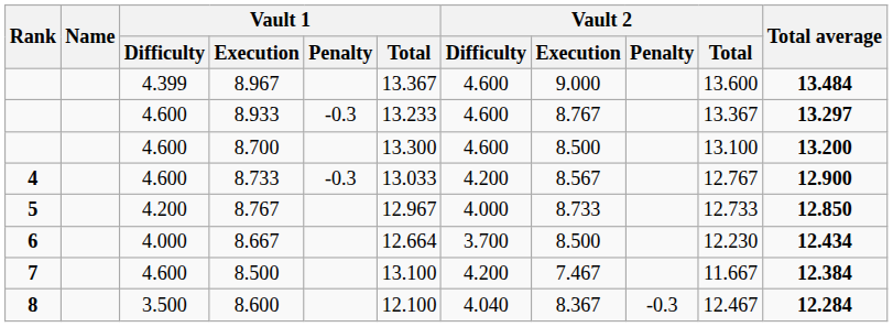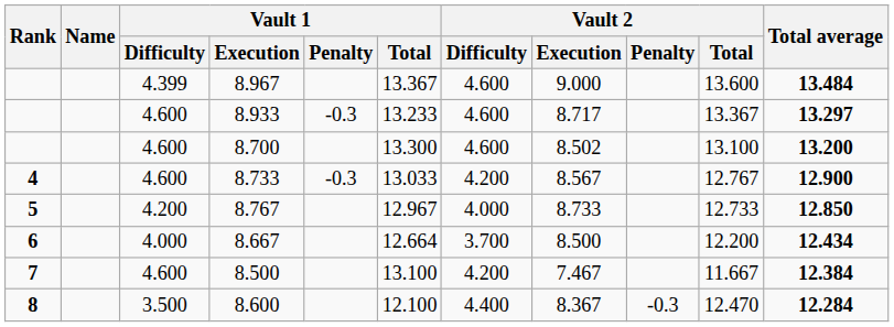8.933 | Vault 2 / Execution: 8.767 -> 8.717
8.700 | Vault 2 / Execution: 8.500 -> 8.502
8.667 | Vault 2 / Total: 12.230 -> 12.200
8.600 | Vault 2 / Difficulty: 4.040 -> 4.400
8.600 | Vault 2 / Total: 12.467 -> 12.470
